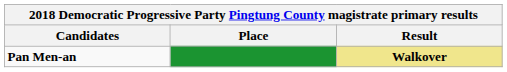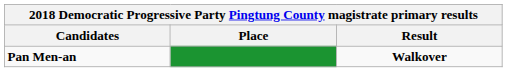Pan Men-an | Result: khaki background -> no background
